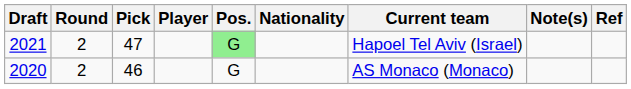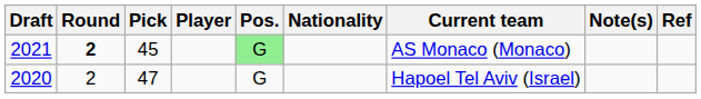2021 | Round: normal -> bold
2021 | Pick: 47 -> 45
2021 | Current team: Hapoel Tel Aviv (Israel) -> AS Monaco (Monaco)
2020 | Pick: 46 -> 47
2020 | Current team: AS Monaco (Monaco) -> Hapoel Tel Aviv (Israel)
